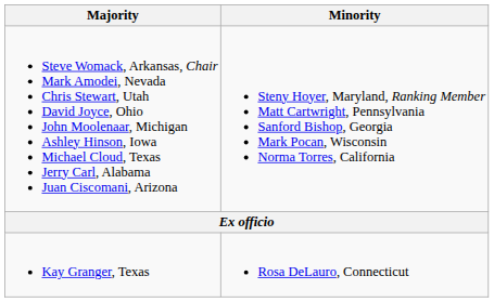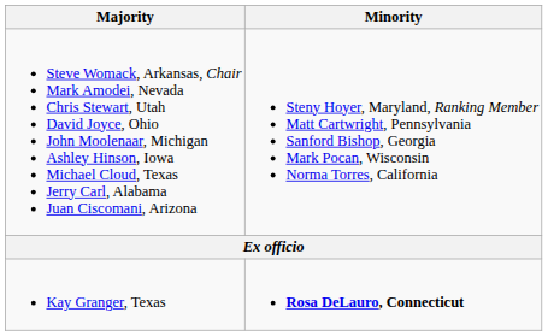Kay Granger, Texas | Minority: normal -> bold
